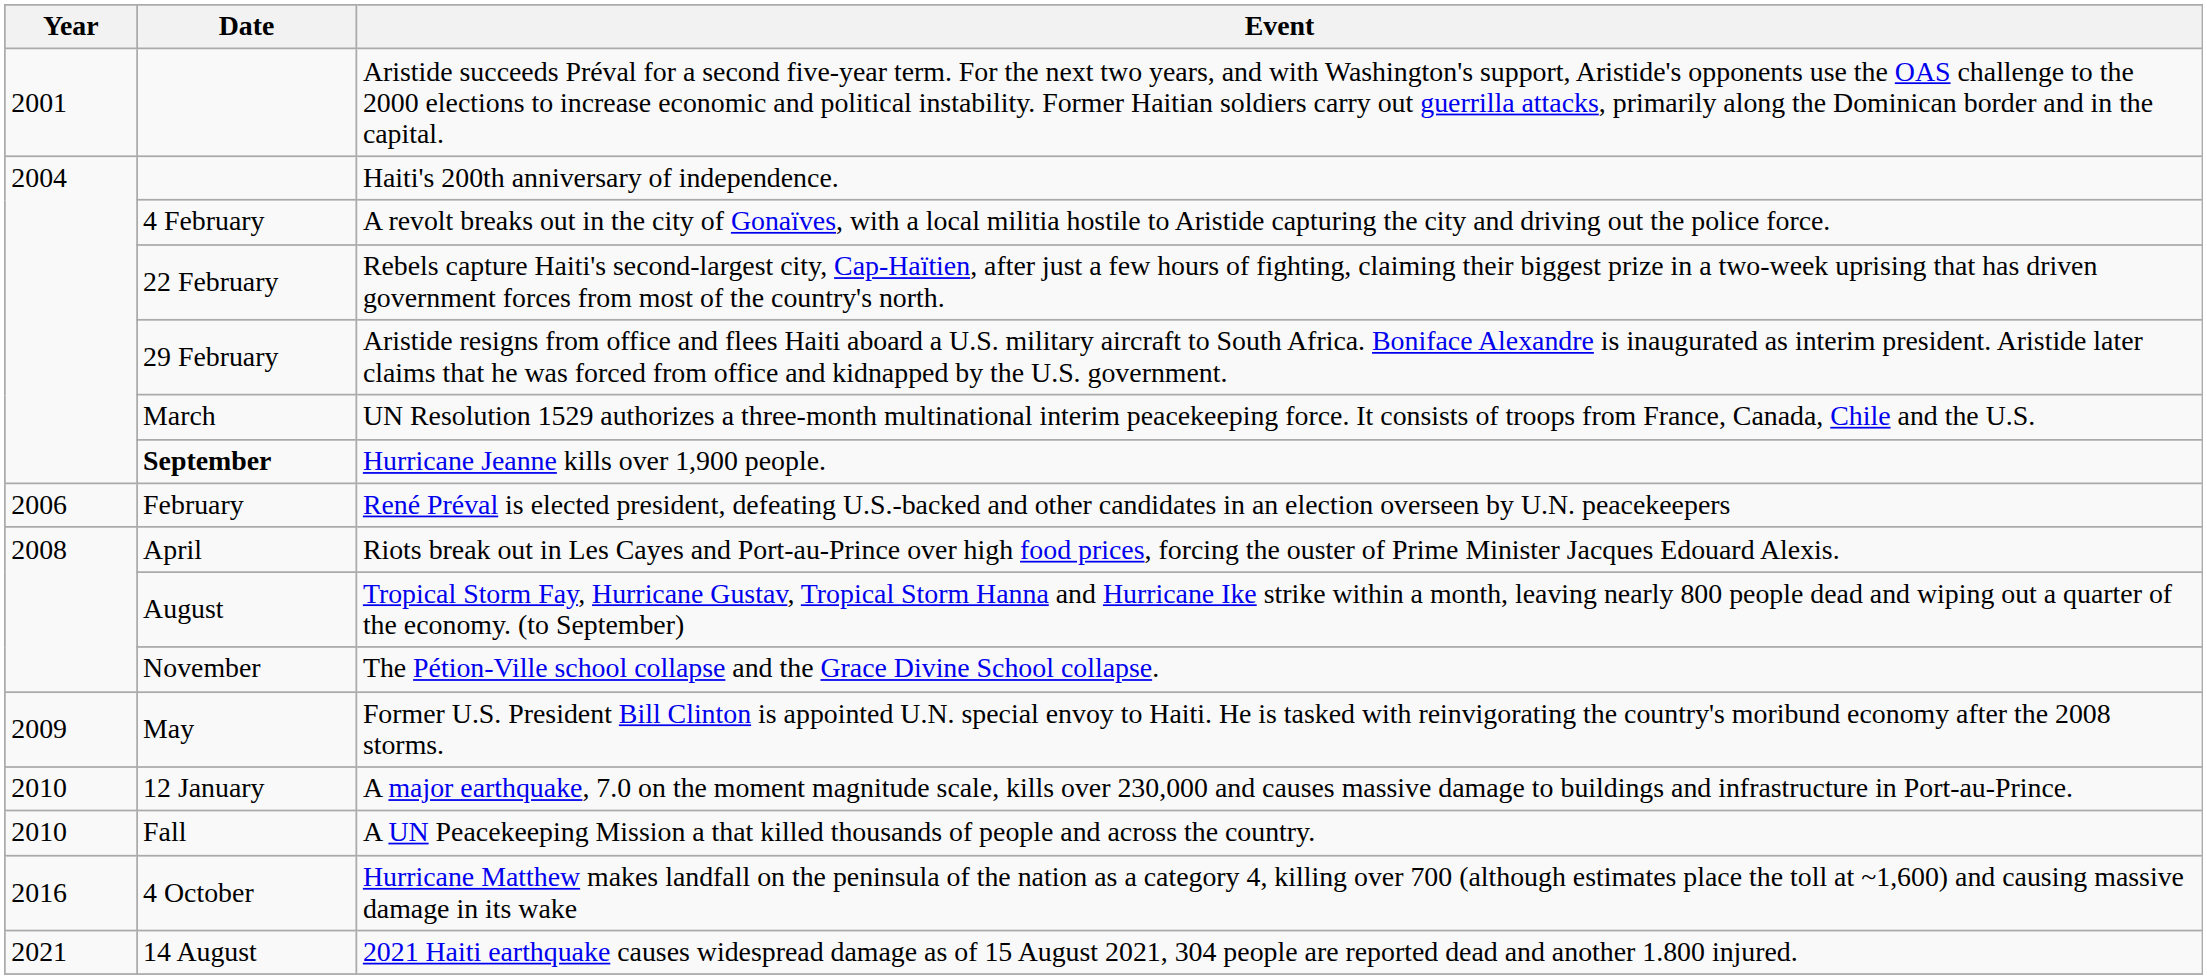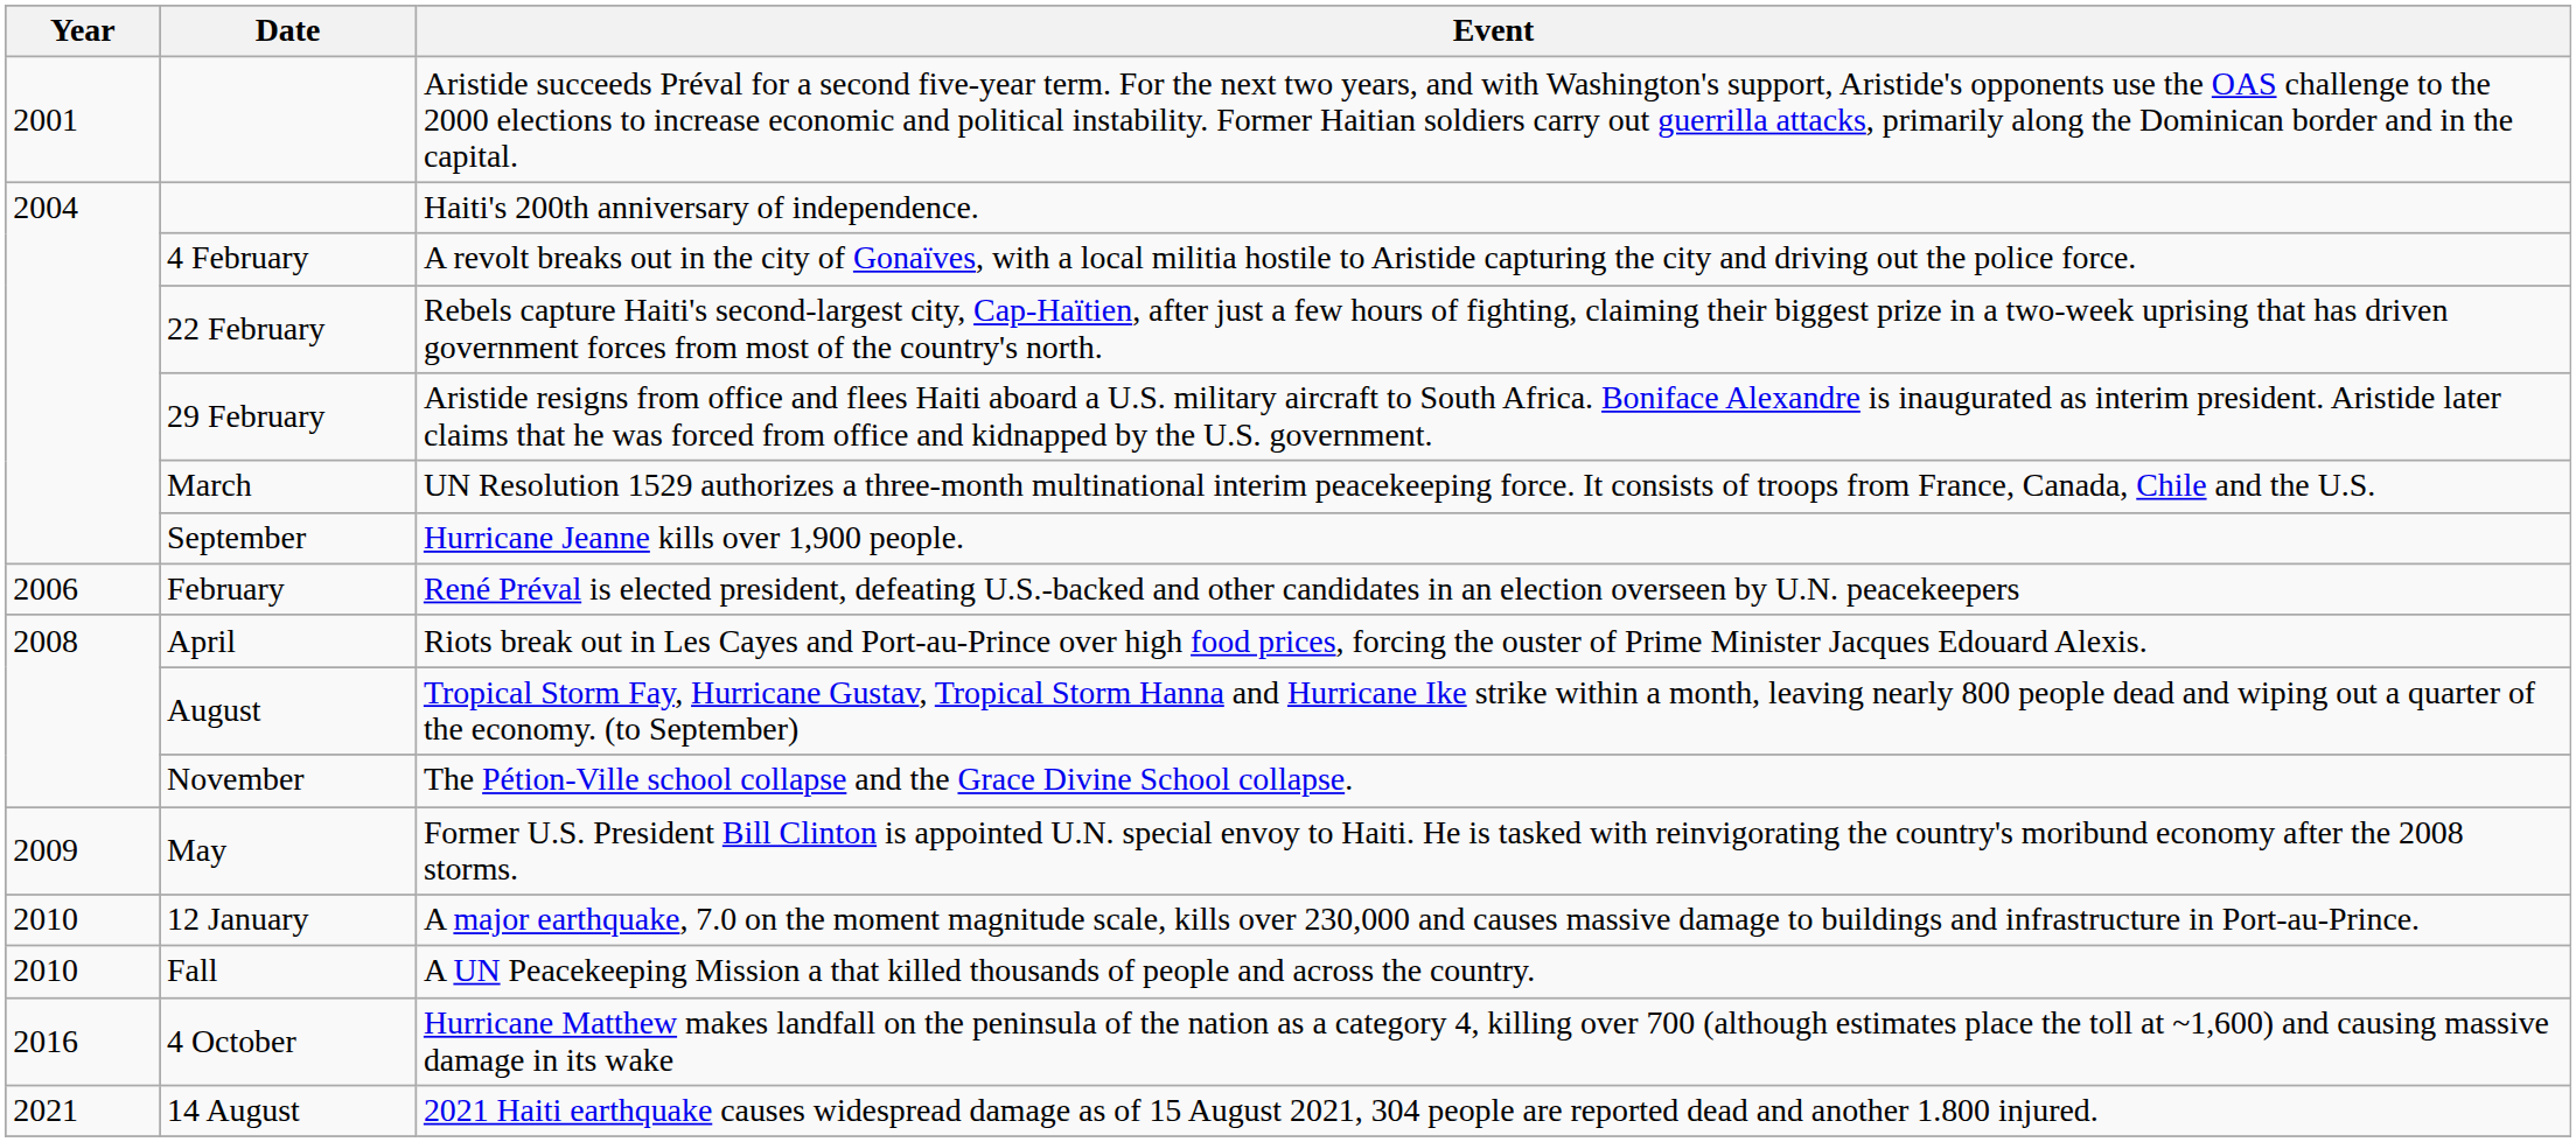Hurricane Jeanne kills over 1,900 people. | Date: bold -> normal
